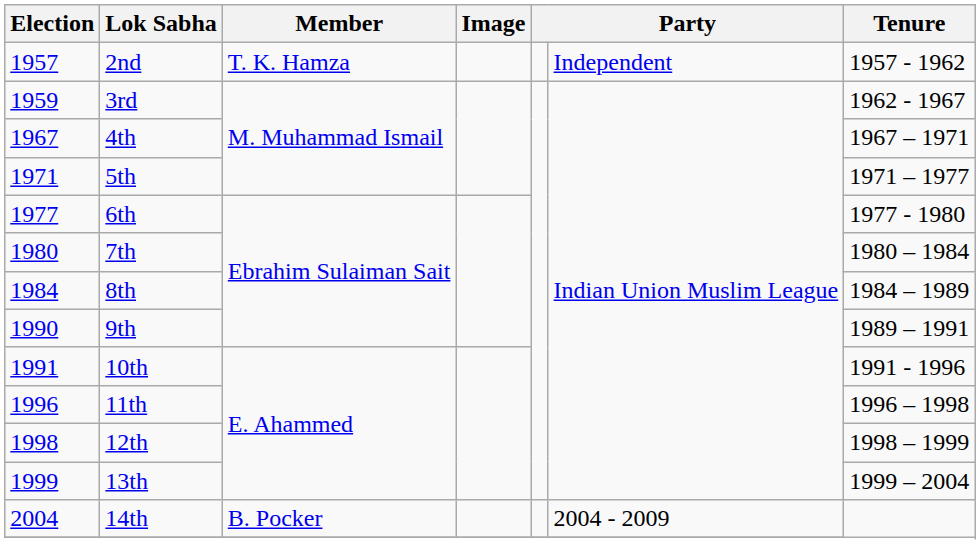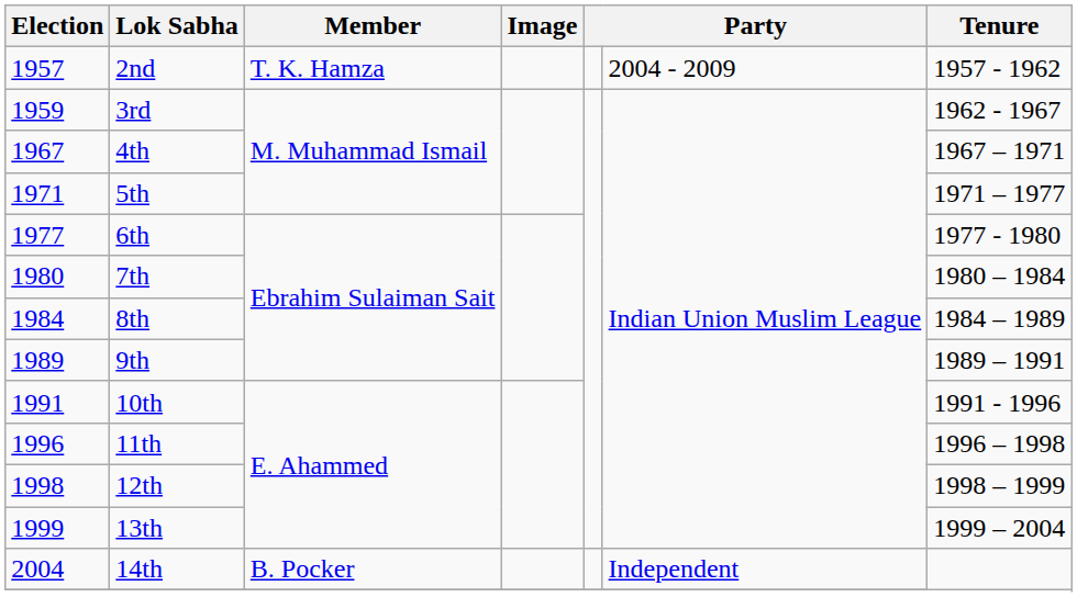2nd | column 6: Independent -> 2004 - 2009
9th | Election: 1990 -> 1989
14th | column 6: 2004 - 2009 -> Independent
